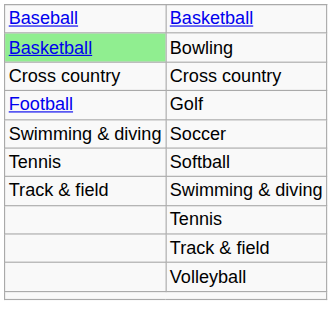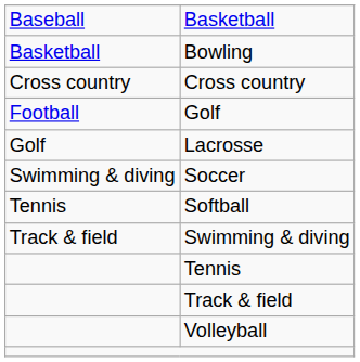Bowling | column 1: lightgreen background -> no background
+ row: Golf | Lacrosse
